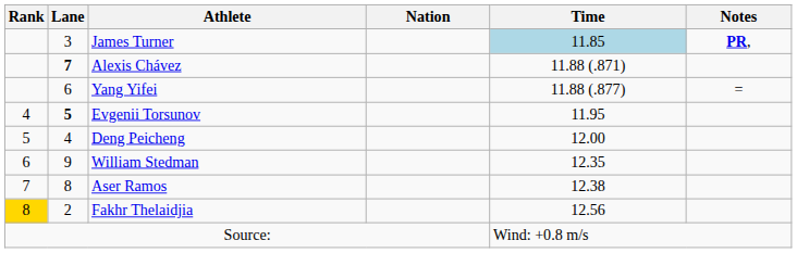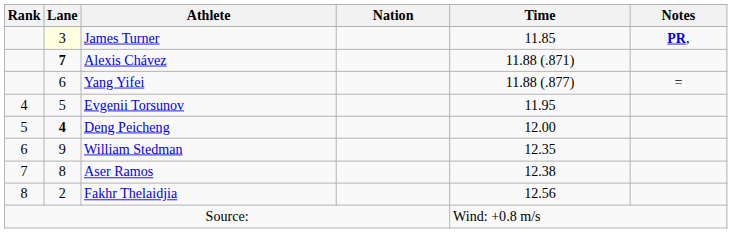James Turner | Lane: no background -> lightyellow background
James Turner | Time: lightblue background -> no background
Evgenii Torsunov | Lane: bold -> normal
Deng Peicheng | Lane: normal -> bold
Fakhr Thelaidjia | Rank: gold background -> no background
